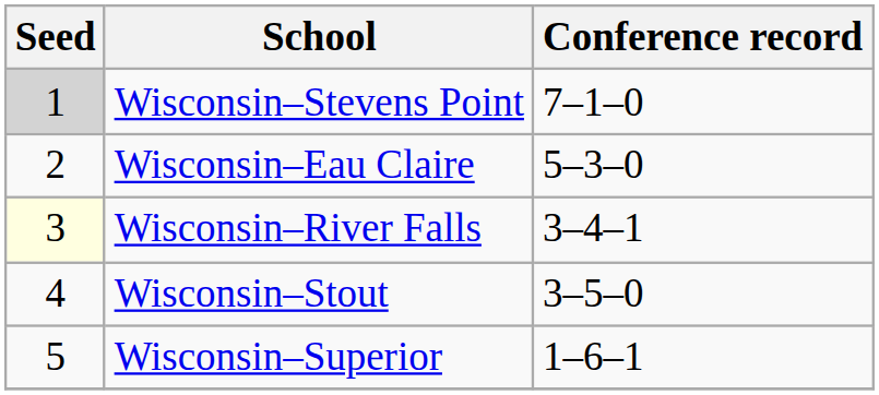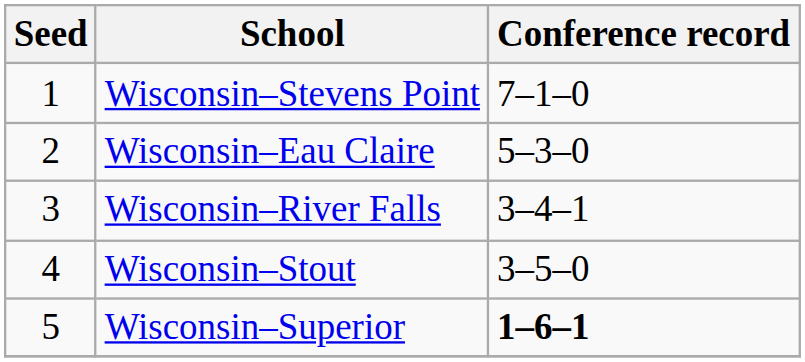Wisconsin–Stevens Point | Seed: lightgrey background -> no background
Wisconsin–River Falls | Seed: lightyellow background -> no background
Wisconsin–Superior | Conference record: normal -> bold
